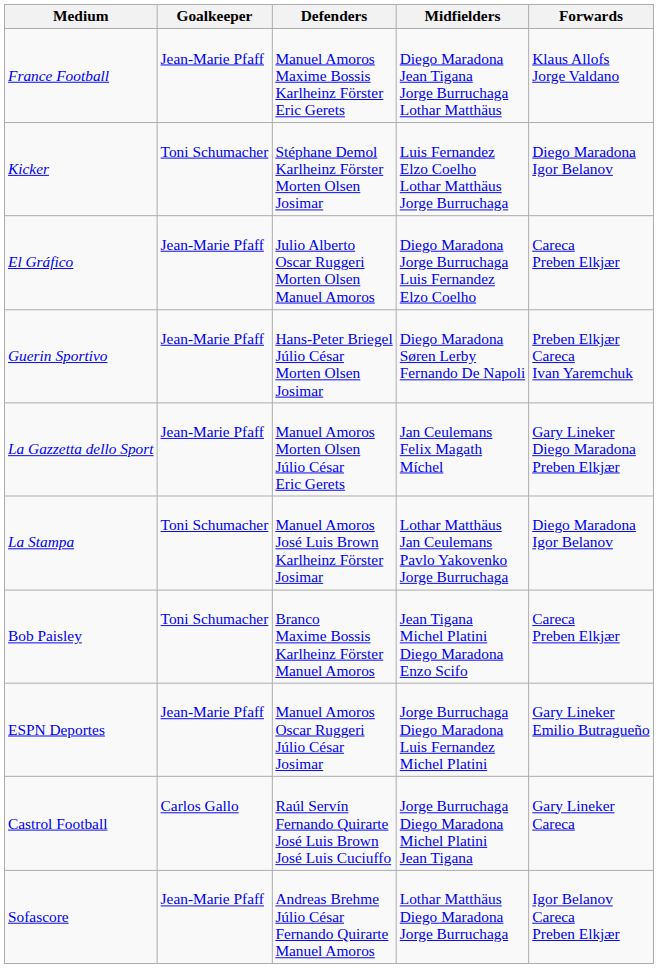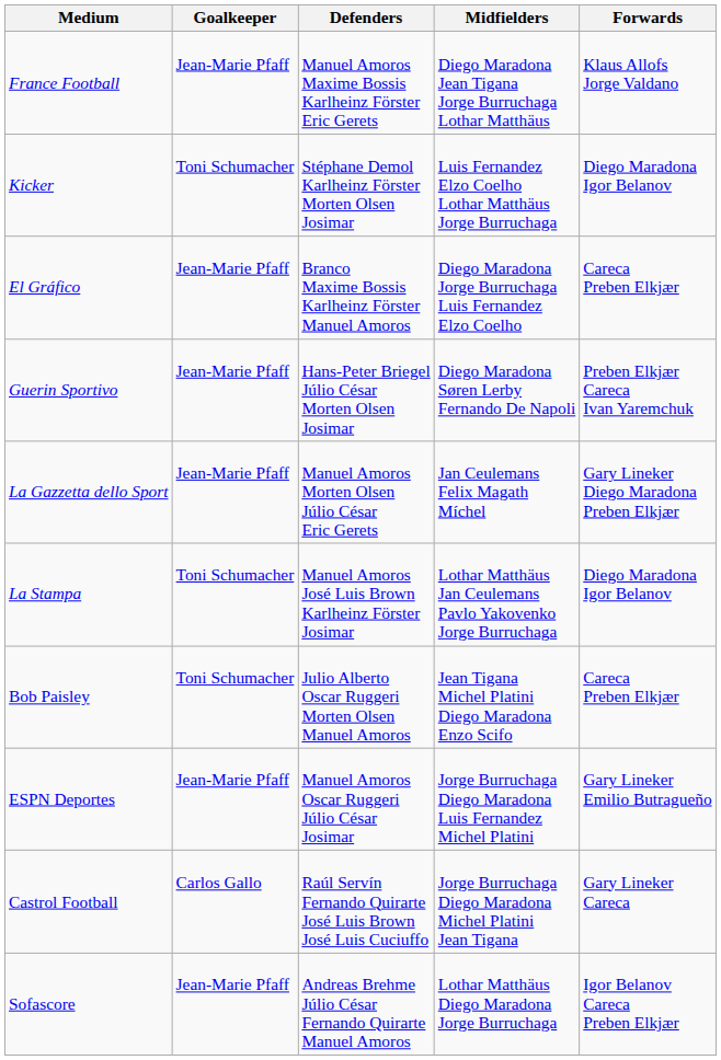El Gráfico | Defenders: Julio Alberto Oscar Ruggeri Morten Olsen Manuel Amoros -> Branco Maxime Bossis Karlheinz Förster Manuel Amoros
Bob Paisley | Defenders: Branco Maxime Bossis Karlheinz Förster Manuel Amoros -> Julio Alberto Oscar Ruggeri Morten Olsen Manuel Amoros
